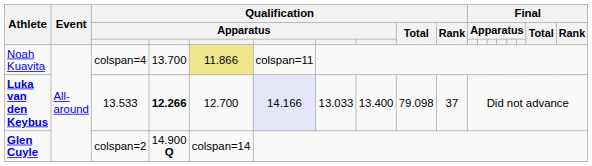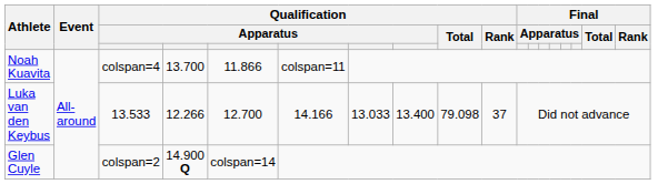row 4 | column 5: khaki background -> no background
row 5 | Athlete: bold -> normal
row 5 | column 4: bold -> normal
row 5 | column 6: lavender background -> no background
row 6 | Athlete: bold -> normal
